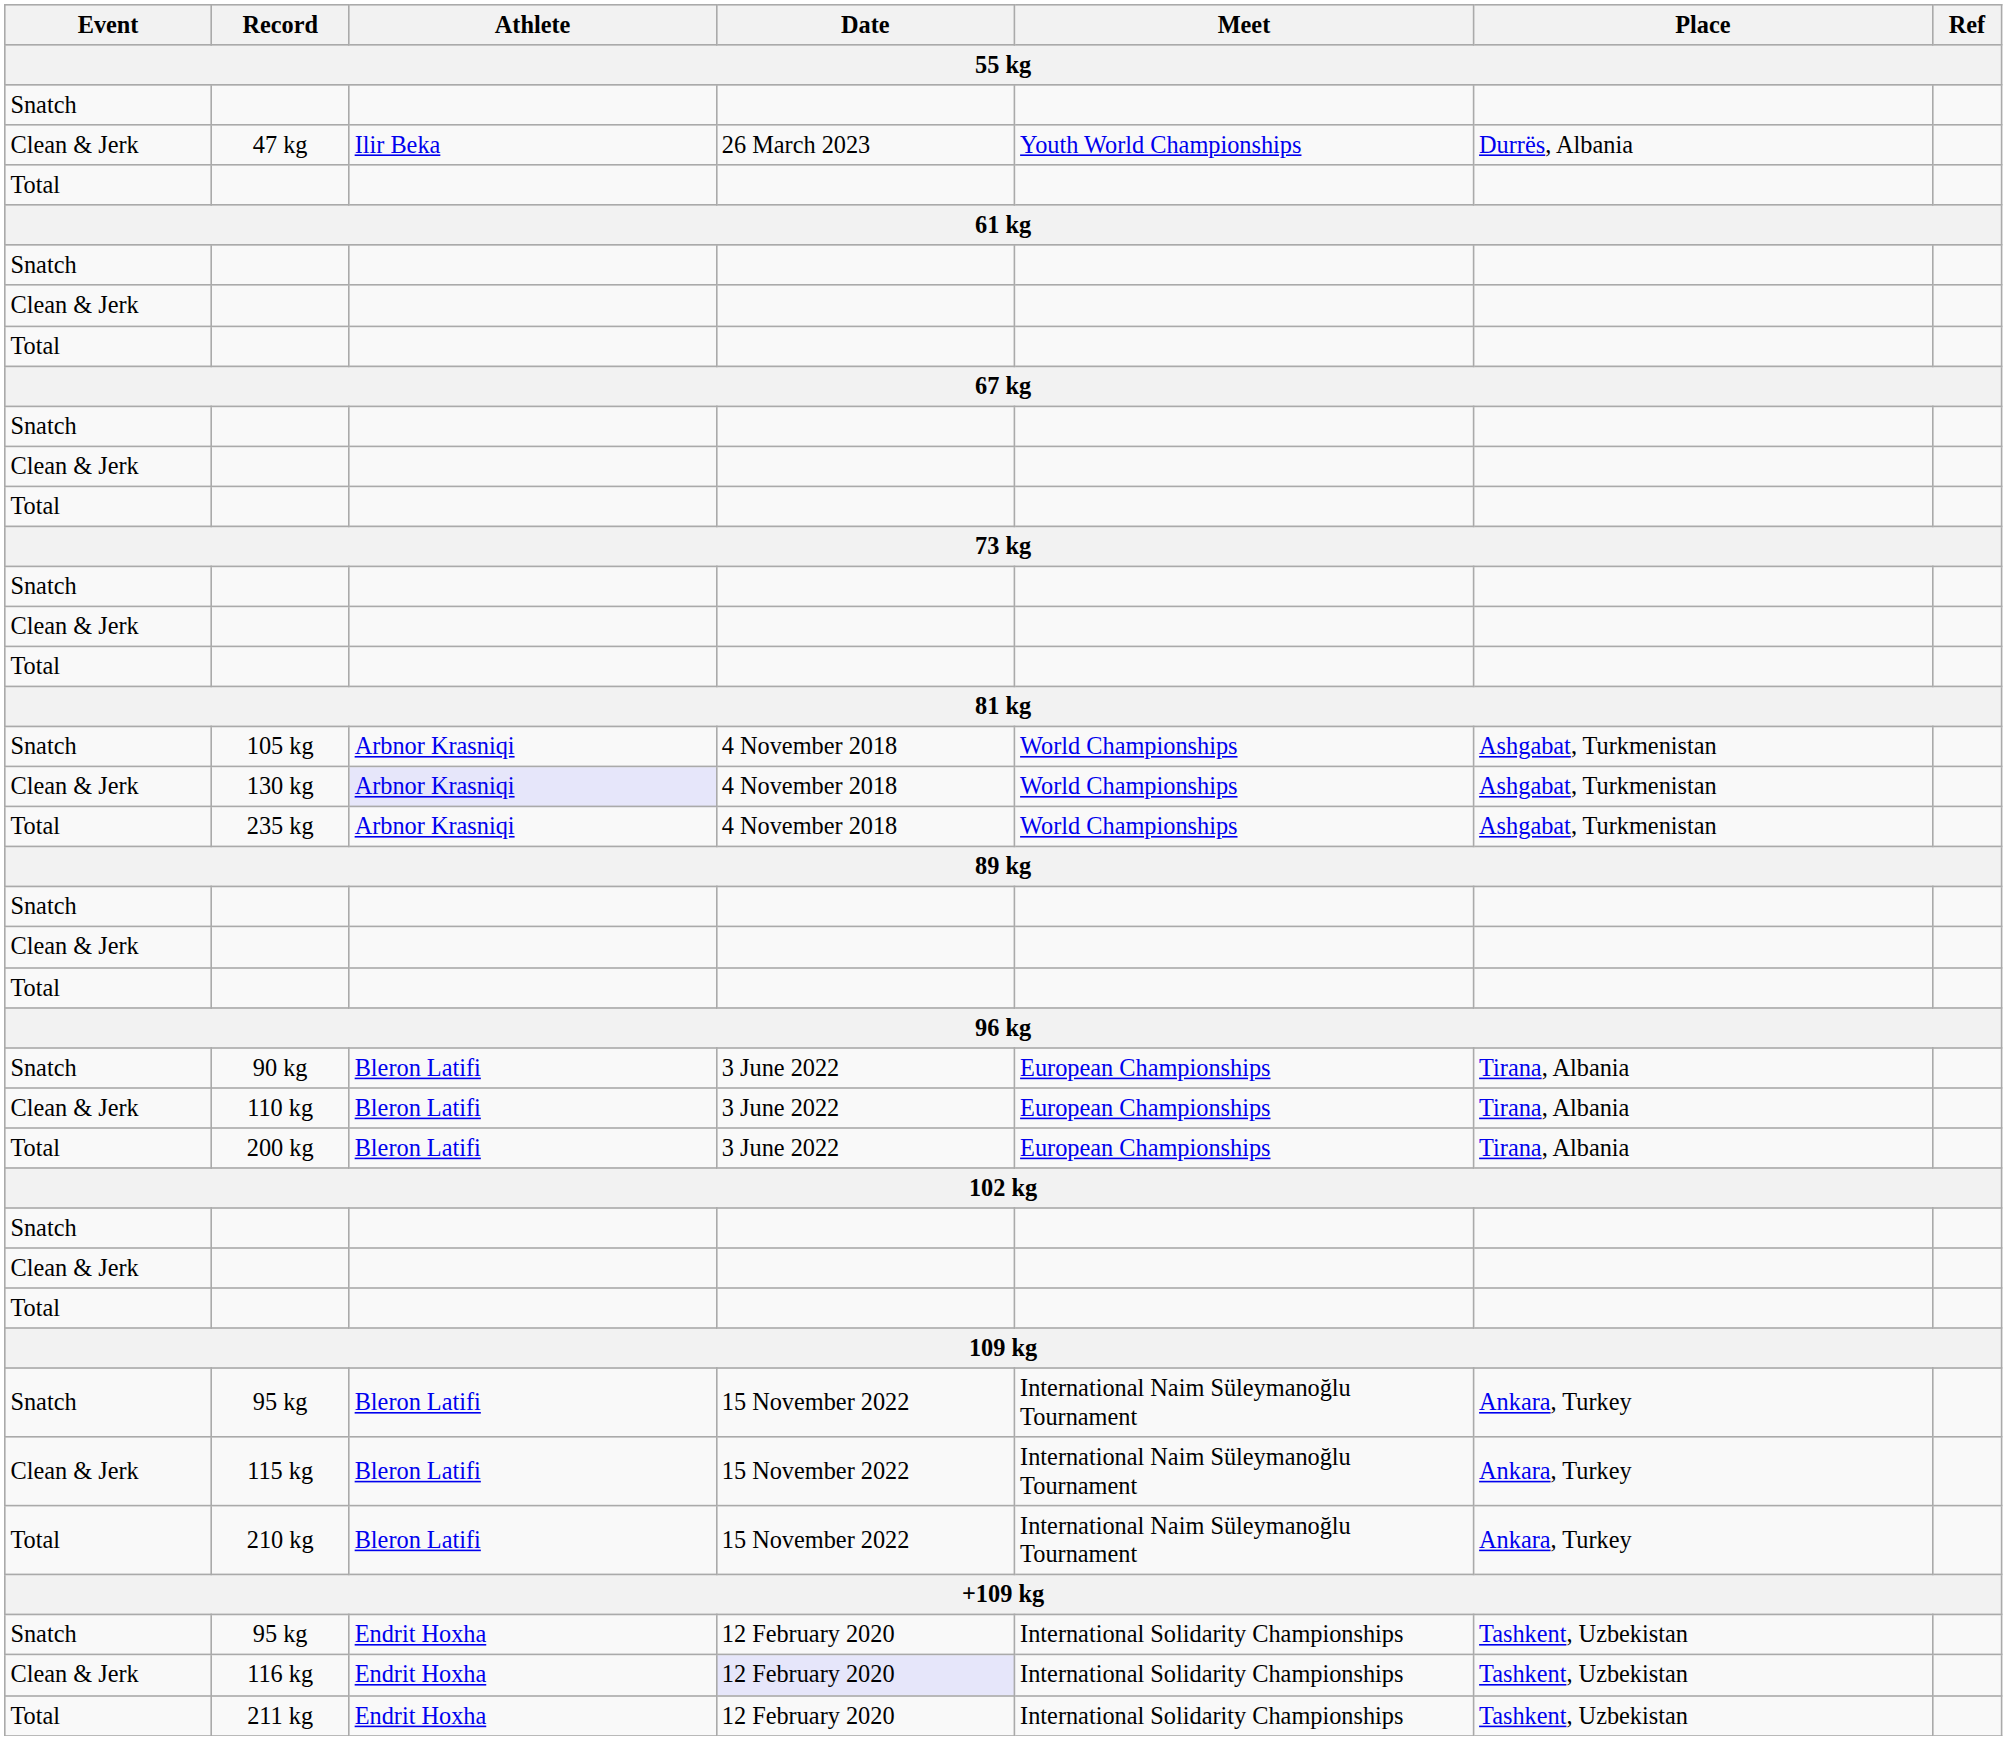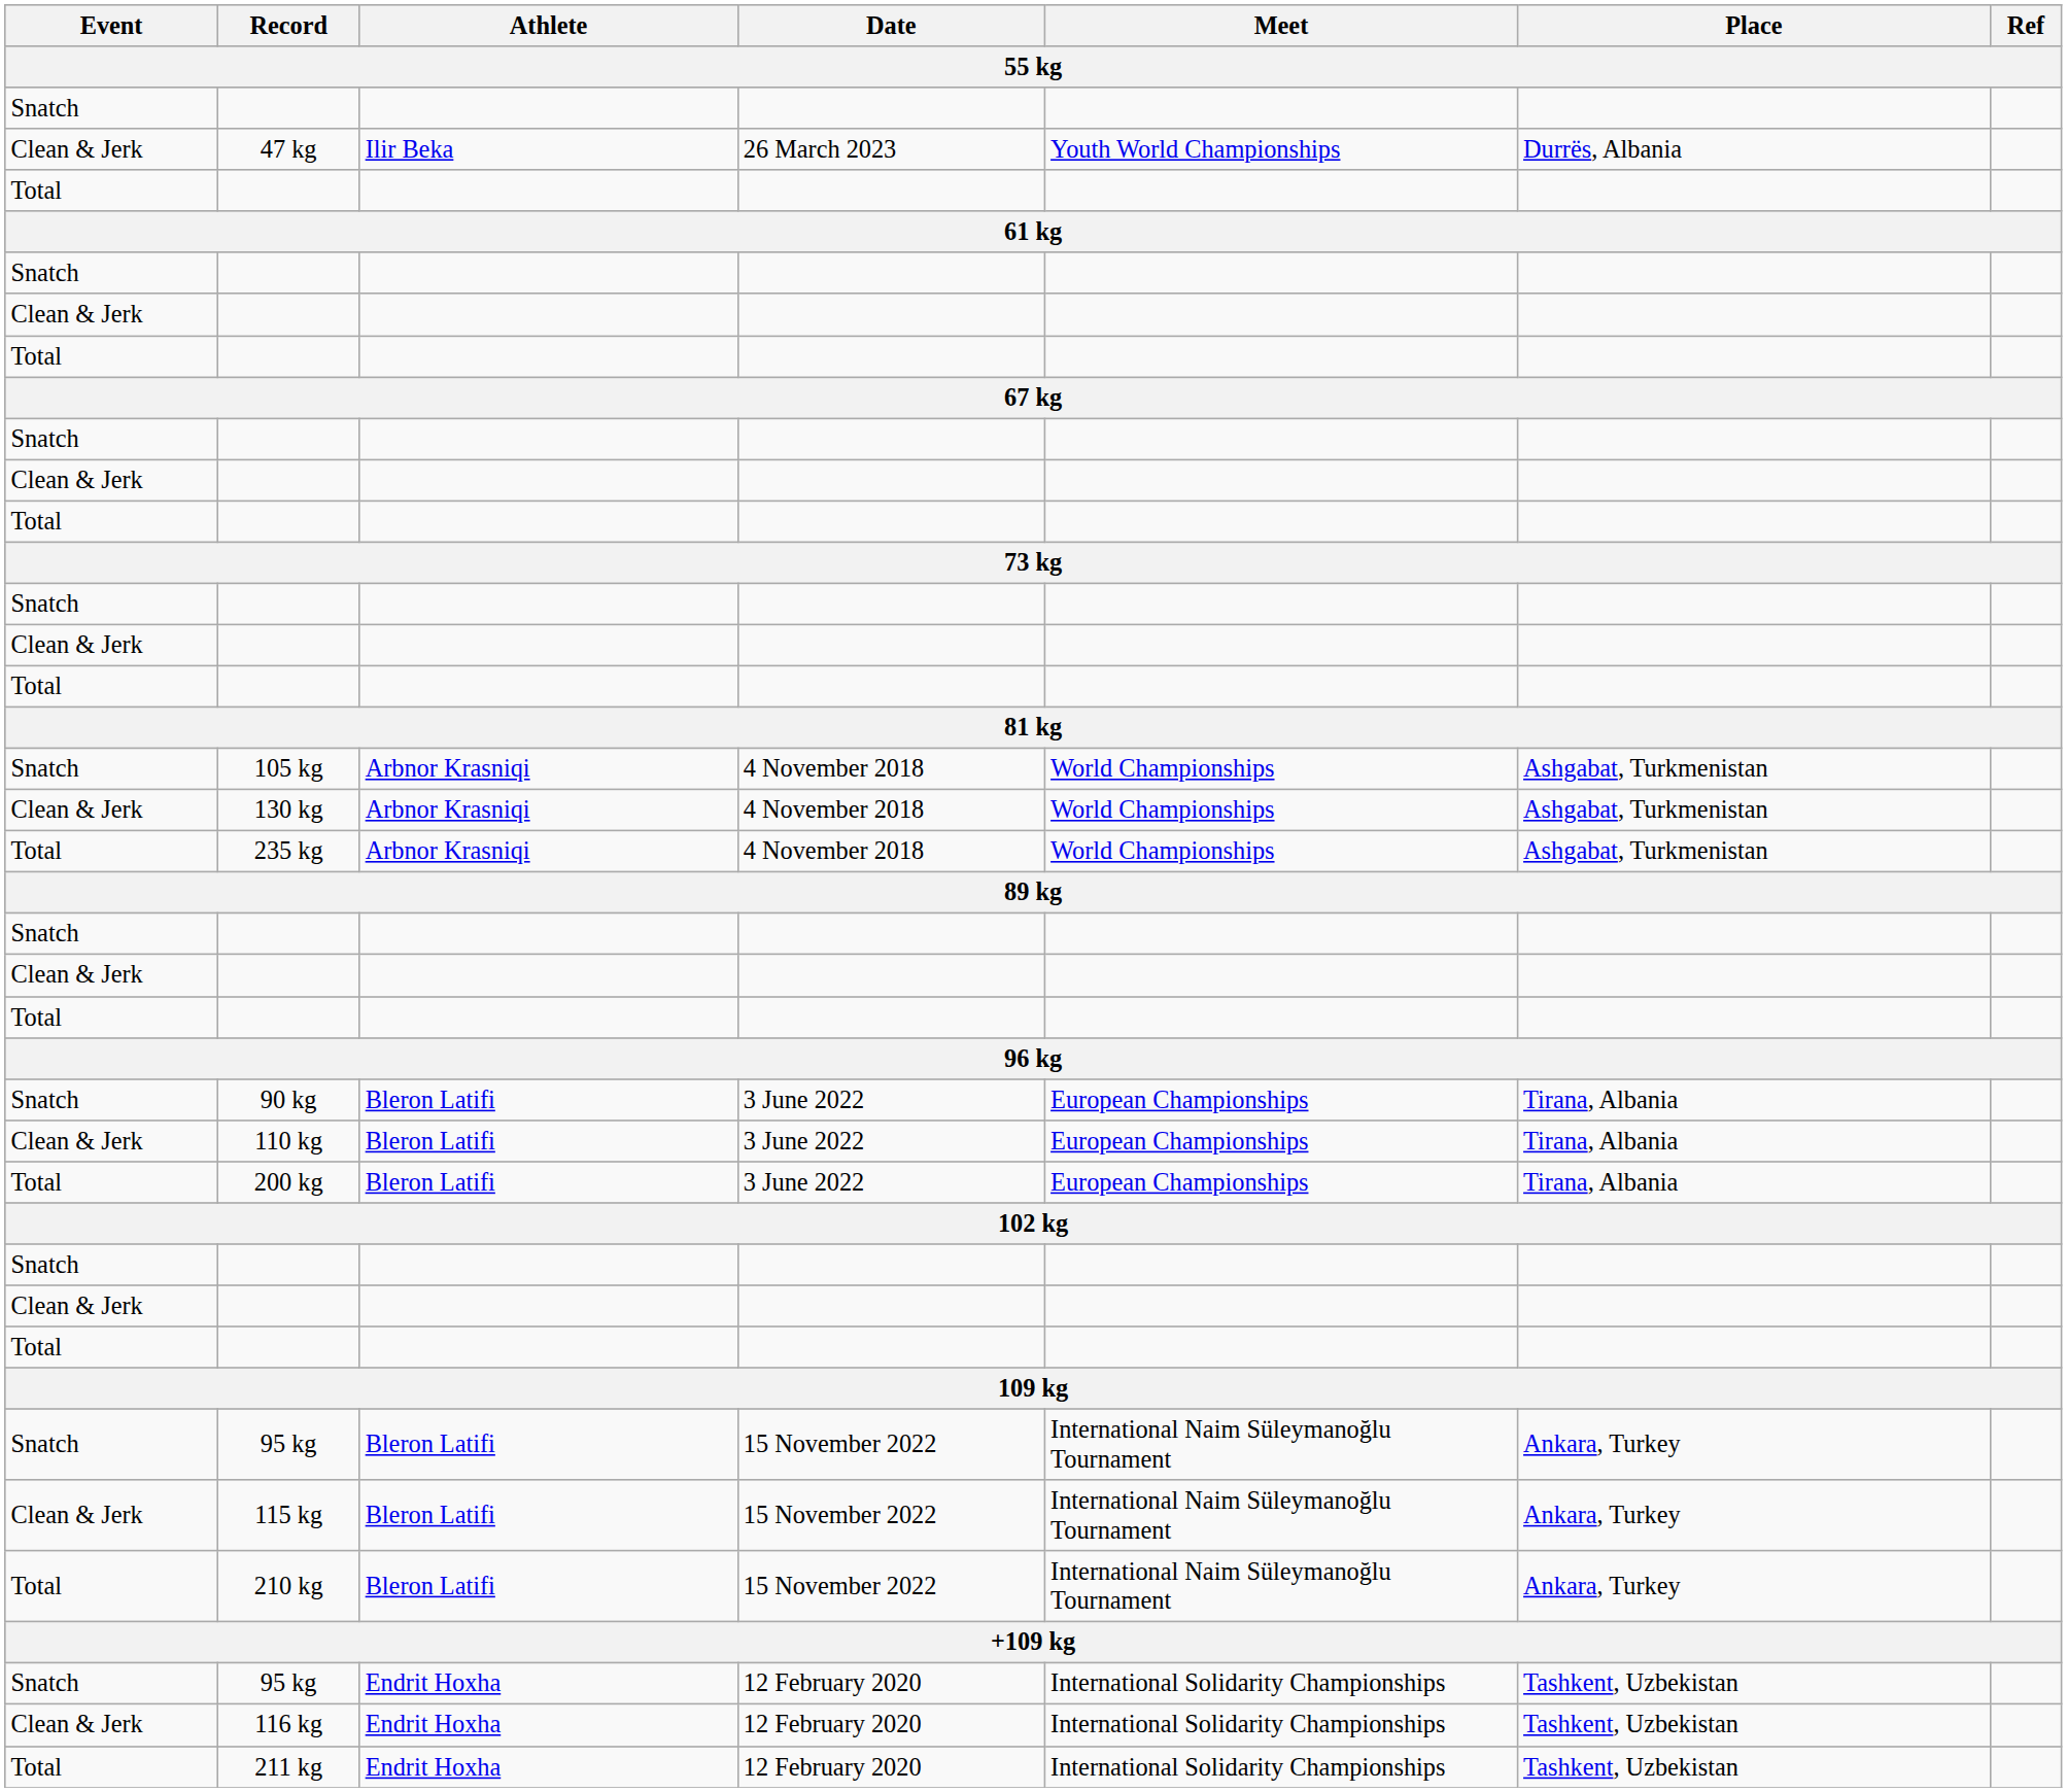130 kg | Athlete: lavender background -> no background
116 kg | Date: lavender background -> no background
